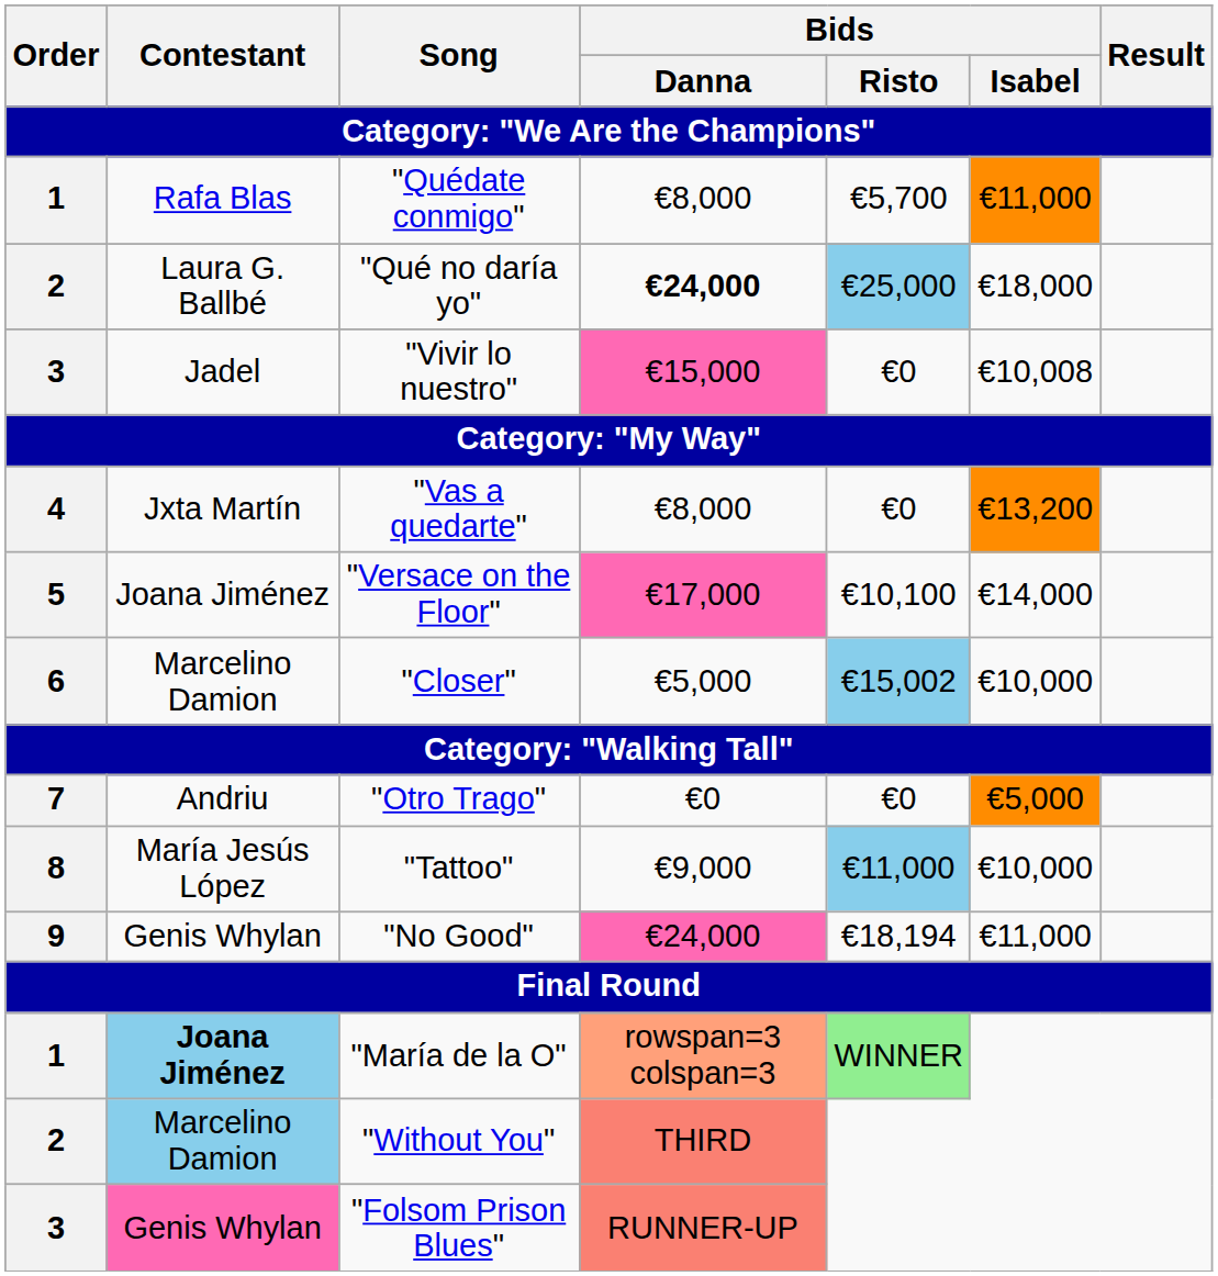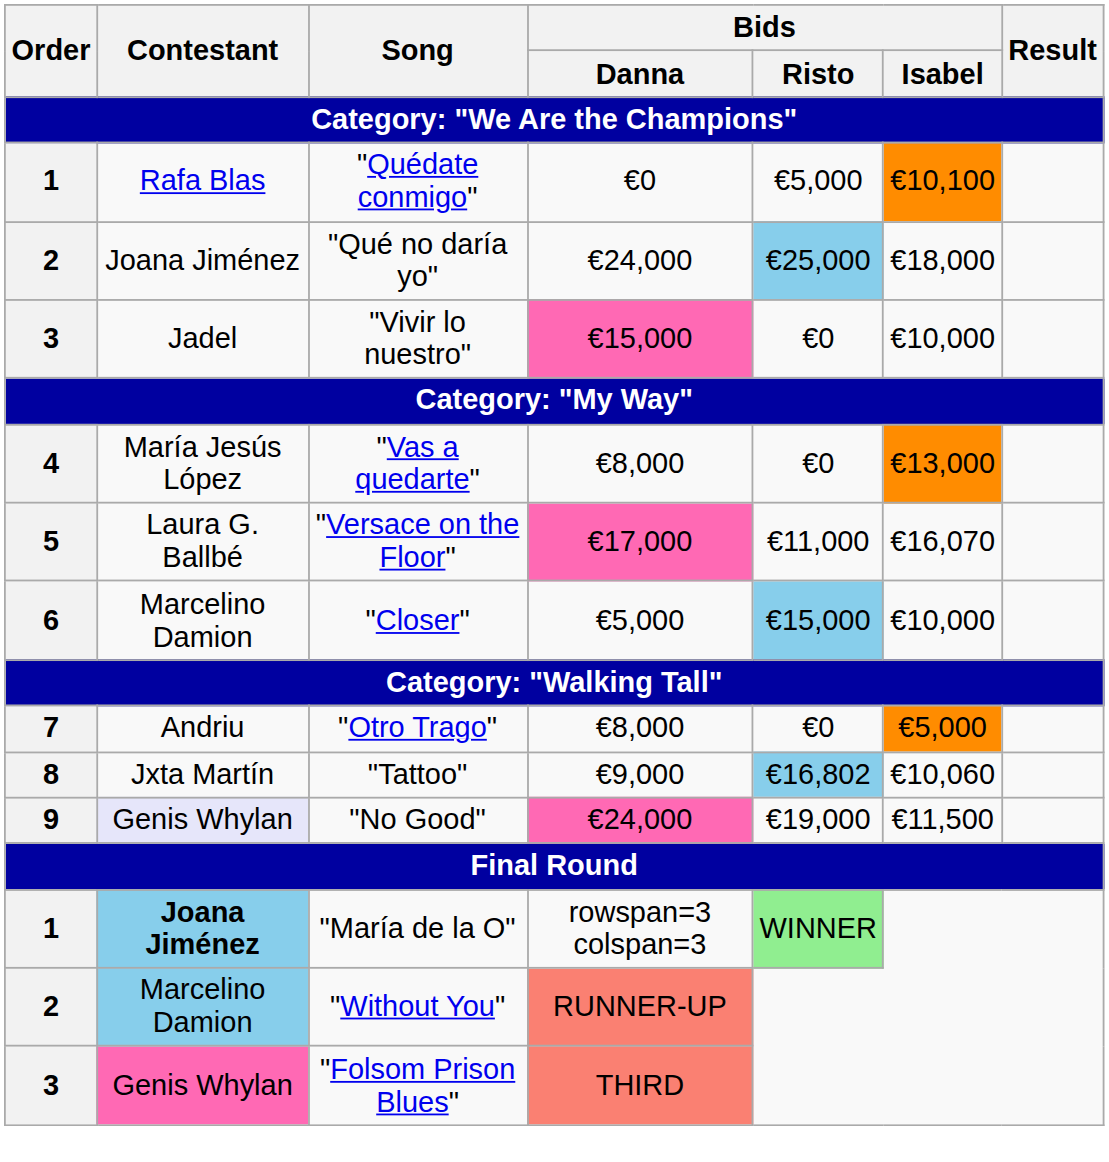"Quédate conmigo" | Bids / Danna: €8,000 -> €0
"Quédate conmigo" | Bids / Risto: €5,700 -> €5,000
"Quédate conmigo" | Bids / Isabel: €11,000 -> €10,100
"Qué no daría yo" | Contestant: Laura G. Ballbé -> Joana Jiménez
"Qué no daría yo" | Bids / Danna: bold -> normal
"Vivir lo nuestro" | Bids / Isabel: €10,008 -> €10,000
"Vas a quedarte" | Contestant: Jxta Martín -> María Jesús López
"Vas a quedarte" | Bids / Isabel: €13,200 -> €13,000
"Versace on the Floor" | Contestant: Joana Jiménez -> Laura G. Ballbé
"Versace on the Floor" | Bids / Risto: €10,100 -> €11,000
"Versace on the Floor" | Bids / Isabel: €14,000 -> €16,070
"Closer" | Bids / Risto: €15,002 -> €15,000
"Otro Trago" | Bids / Danna: €0 -> €8,000
"Tattoo" | Contestant: María Jesús López -> Jxta Martín
"Tattoo" | Bids / Risto: €11,000 -> €16,802
"Tattoo" | Bids / Isabel: €10,000 -> €10,060
"No Good" | Contestant: no background -> lavender background
"No Good" | Bids / Risto: €18,194 -> €19,000
"No Good" | Bids / Isabel: €11,000 -> €11,500
"María de la O" | Bids / Danna: lightsalmon background -> no background
"Without You" | Bids / Danna: THIRD -> RUNNER-UP
"Folsom Prison Blues" | Bids / Danna: RUNNER-UP -> THIRD
